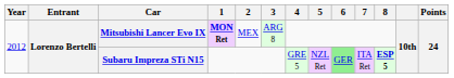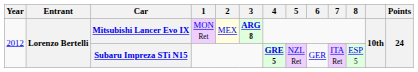Mitsubishi Lancer Evo IX | 1: bold -> normal
Mitsubishi Lancer Evo IX | 2: no background -> lightyellow background
Mitsubishi Lancer Evo IX | 3: normal -> bold
Subaru Impreza STi N15 | 4: normal -> bold
Subaru Impreza STi N15 | 6: lightgreen background -> no background
Subaru Impreza STi N15 | 8: bold -> normal
